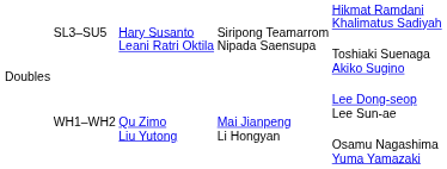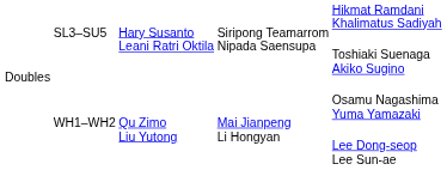row 3 | column 5: Lee Dong-seop Lee Sun-ae -> Osamu Nagashima Yuma Yamazaki
row 4 | column 5: Osamu Nagashima Yuma Yamazaki -> Lee Dong-seop Lee Sun-ae
